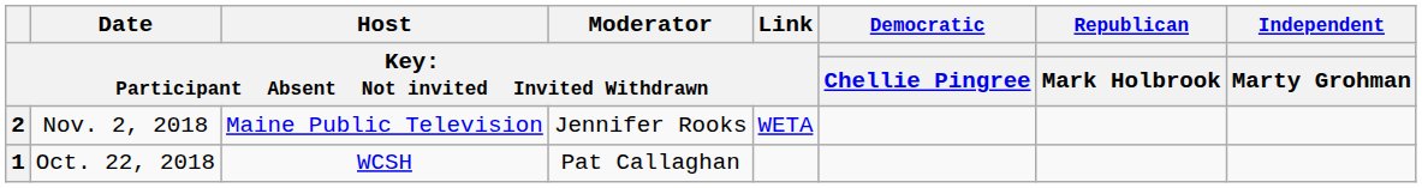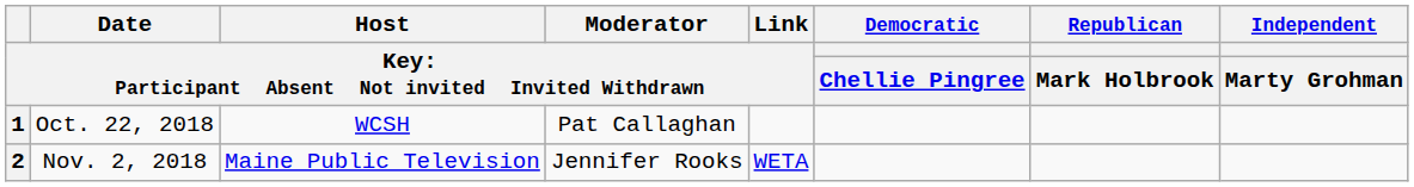rows swapped: 1 <-> 2
